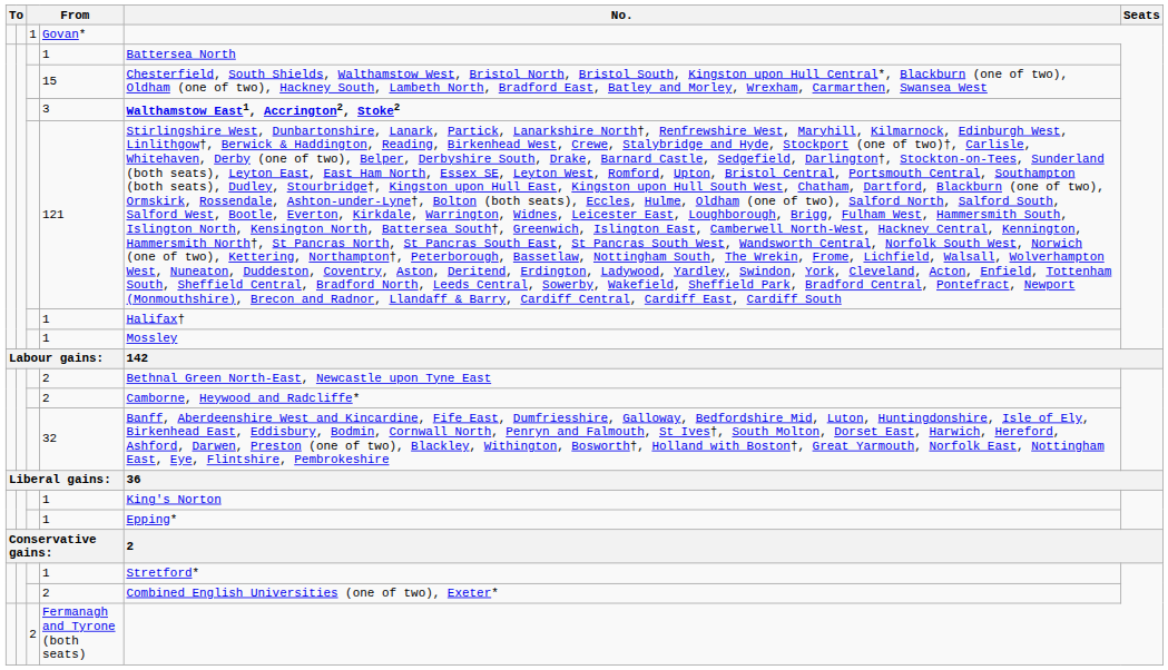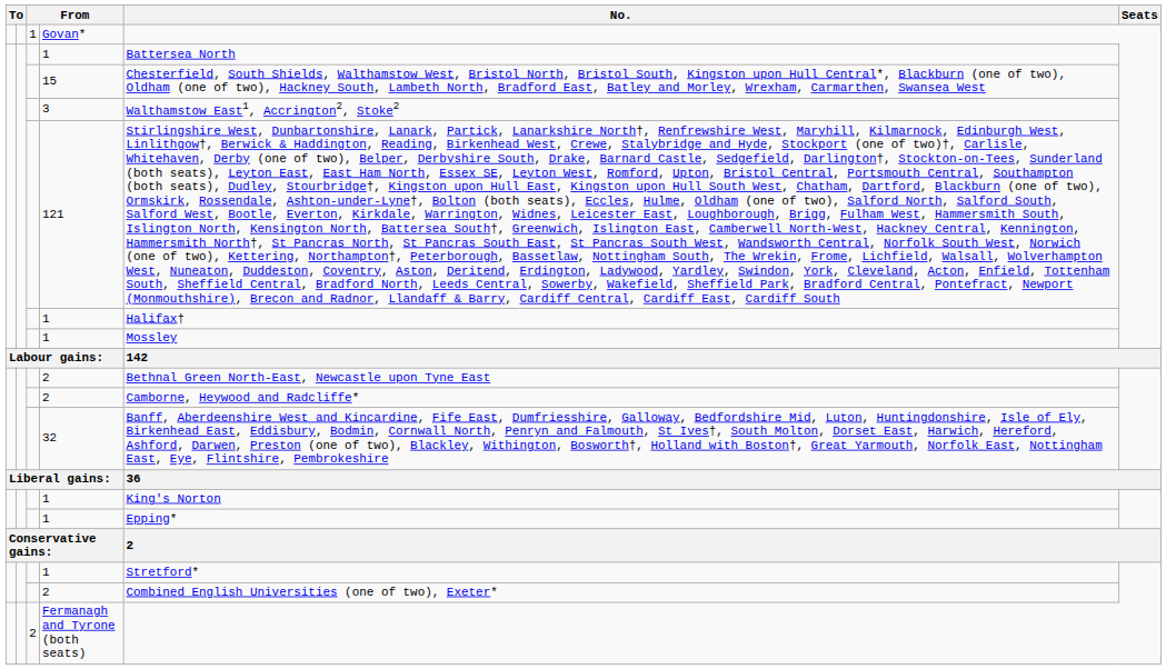3 | No.: bold -> normal
